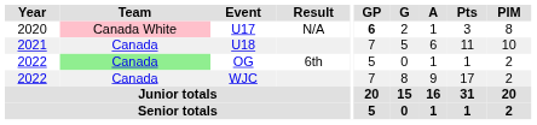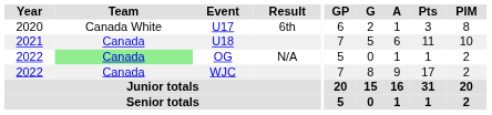U17 | Team: pink background -> no background
U17 | Result: N/A -> 6th
U17 | GP: bold -> normal
OG | Result: 6th -> N/A
